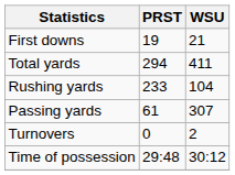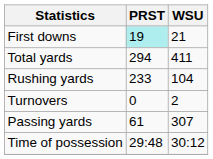First downs | PRST: no background -> paleturquoise background
rows swapped: Passing yards <-> Turnovers
